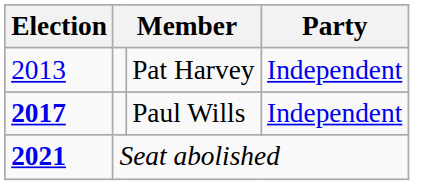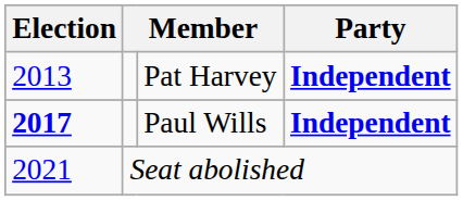Pat Harvey | Party: normal -> bold
Paul Wills | Party: normal -> bold
Seat abolished | Election: bold -> normal
